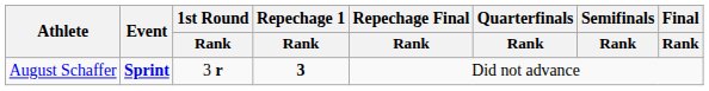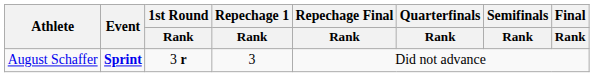August Schaffer | Repechage 1 / Rank: bold -> normal
